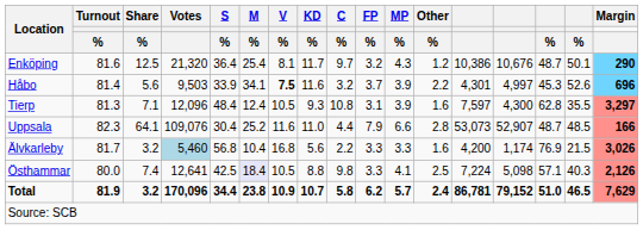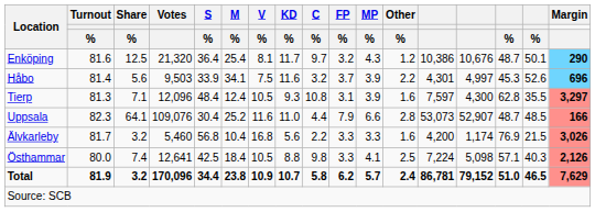Håbo | V / %: bold -> normal
Älvkarleby | Votes: lightblue background -> no background
Östhammar | M / %: lavender background -> no background
